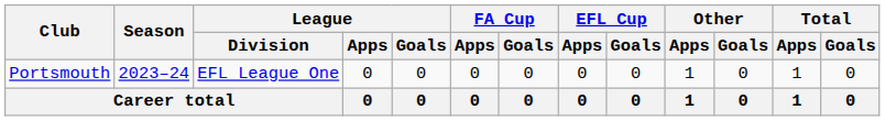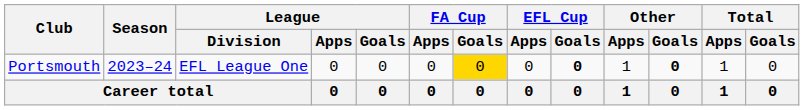Portsmouth | FA Cup / Goals: no background -> gold background
Portsmouth | EFL Cup / Goals: normal -> bold
Portsmouth | Other / Goals: normal -> bold
